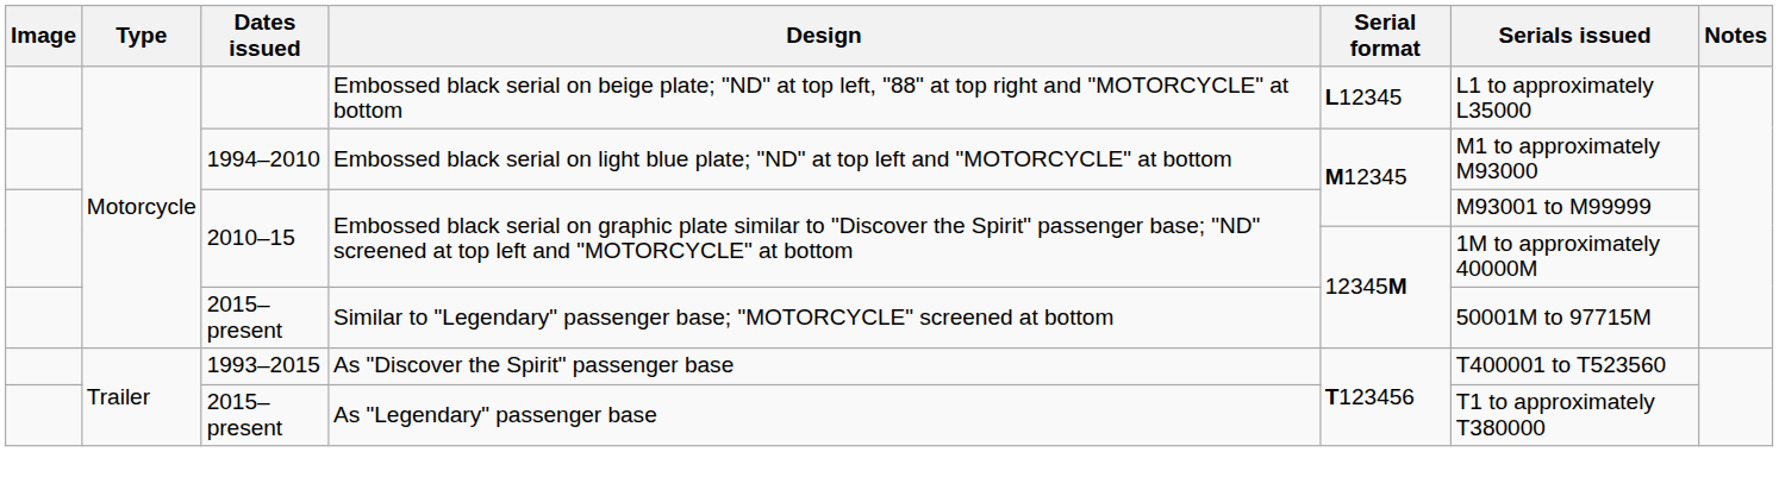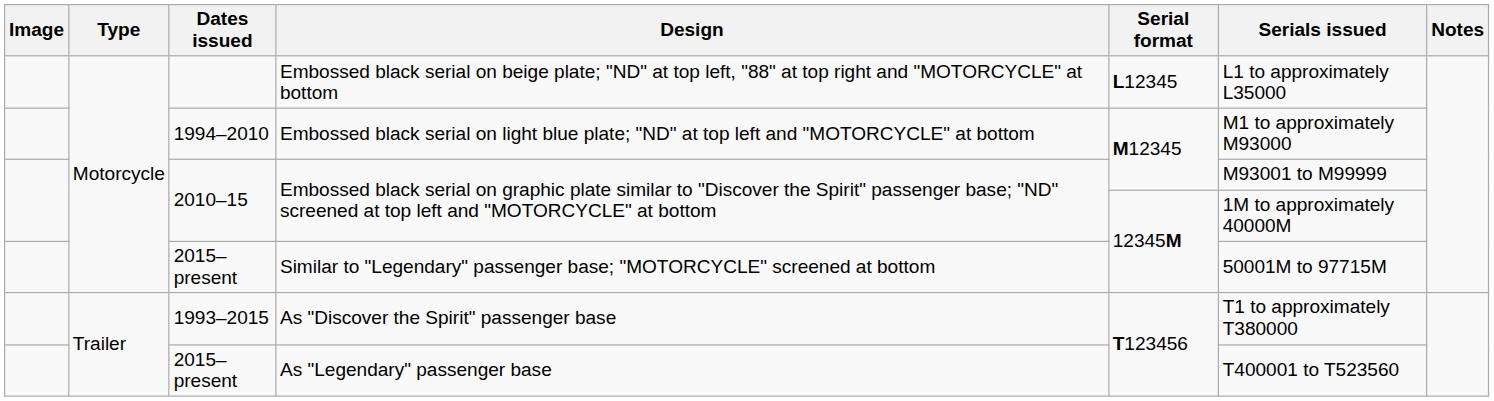As "Discover the Spirit" passenger base | Serials issued: T400001 to T523560 -> T1 to approximately T380000
As "Legendary" passenger base | Serials issued: T1 to approximately T380000 -> T400001 to T523560
